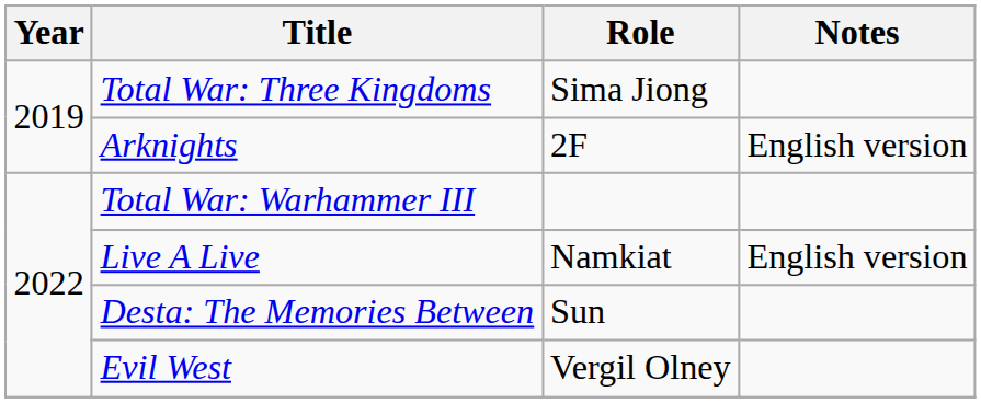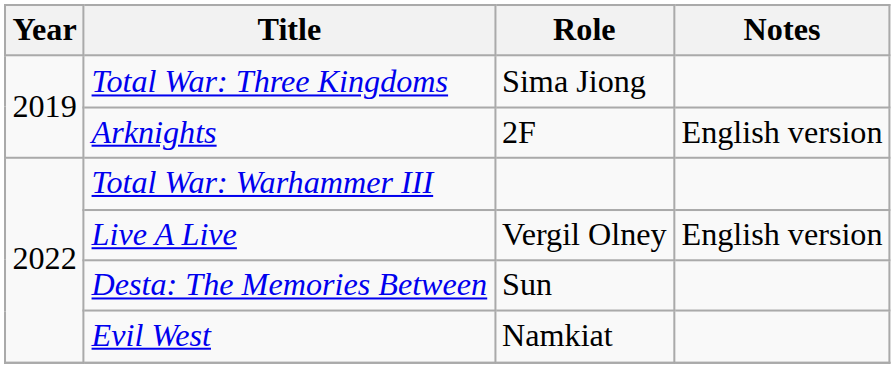Live A Live | Role: Namkiat -> Vergil Olney
Evil West | Role: Vergil Olney -> Namkiat
